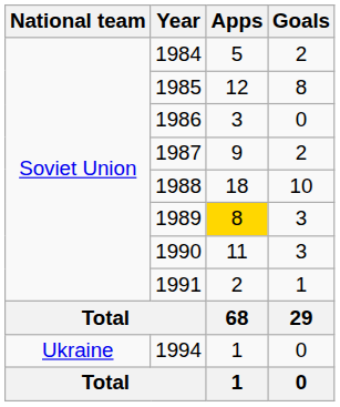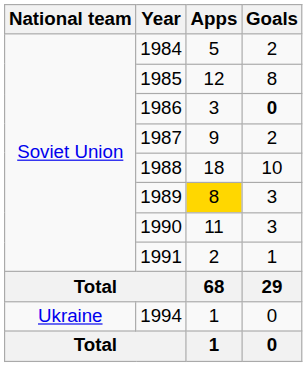1986 | Goals: normal -> bold
